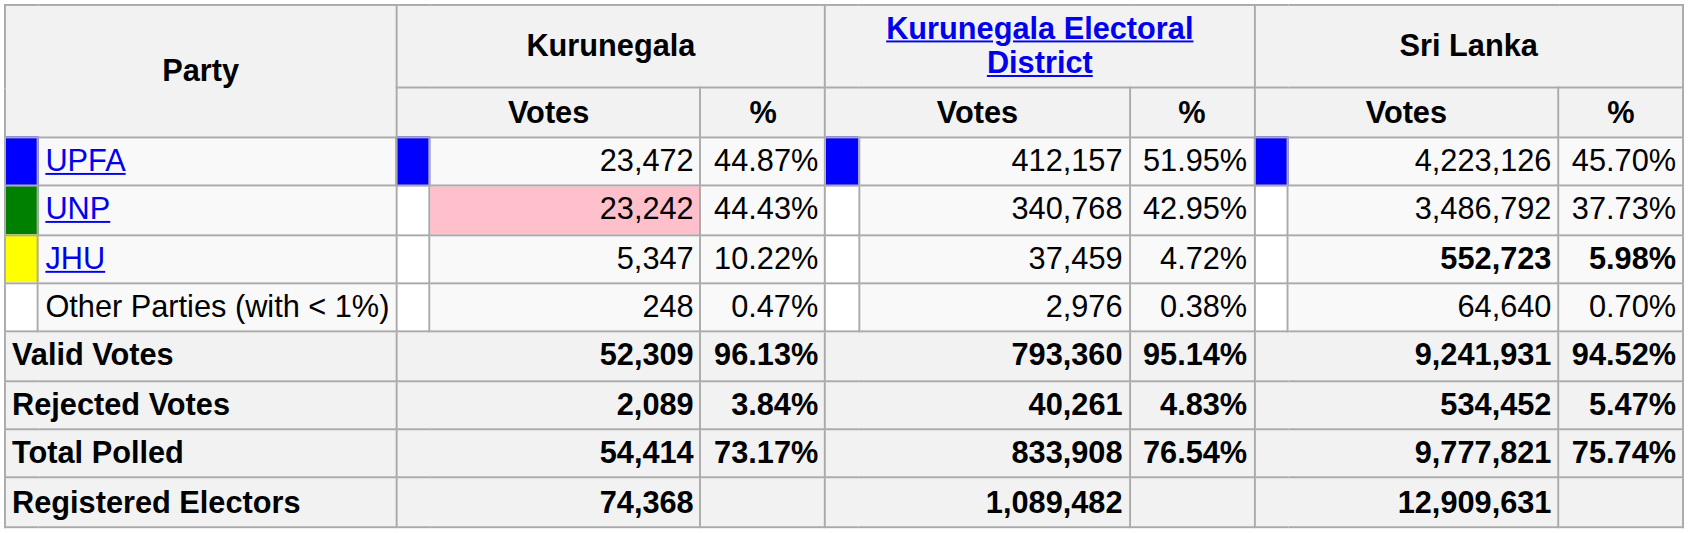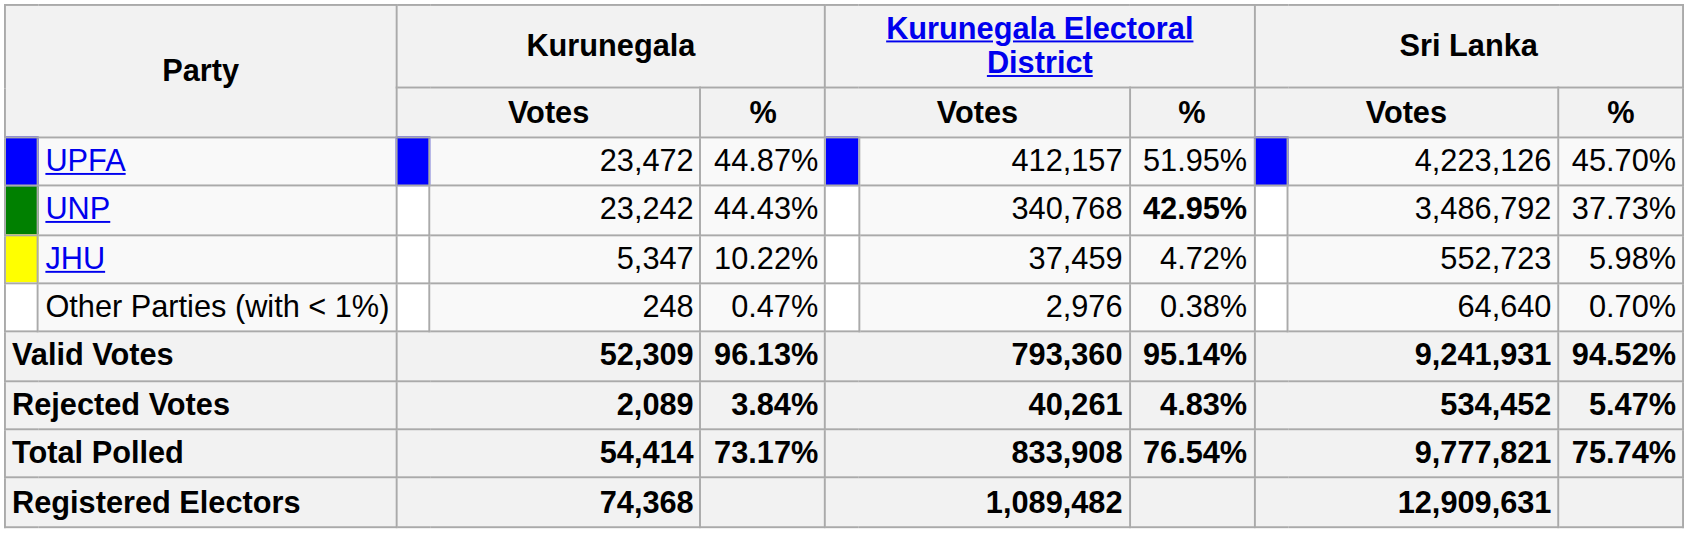UNP | column 4: pink background -> no background
UNP | Kurunegala Electoral District / %: normal -> bold
JHU | column 10: bold -> normal
JHU | Sri Lanka / %: bold -> normal
